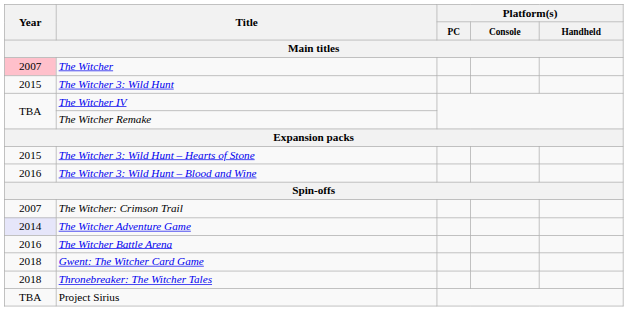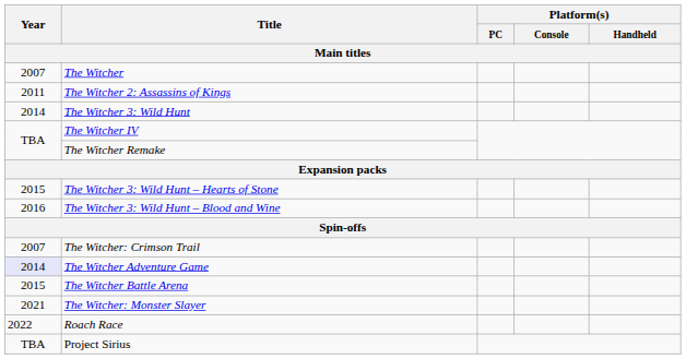The Witcher | Year: pink background -> no background
+ row: 2011 | The Witcher 2: Assassins of Kings
The Witcher 3: Wild Hunt | Year: 2015 -> 2014
The Witcher Battle Arena | Year: 2016 -> 2015
- row: 2018 | Gwent: The Witcher Card Game
- row: 2018 | Thronebreaker: The Witcher Tales
+ row: 2021 | The Witcher: Monster Slayer
+ row: 2022 | Roach Race
